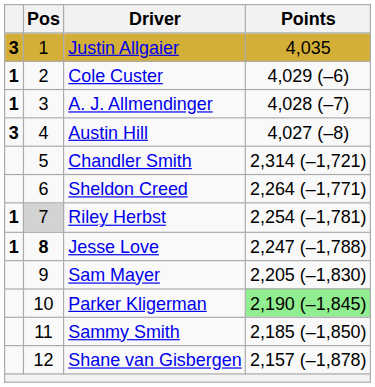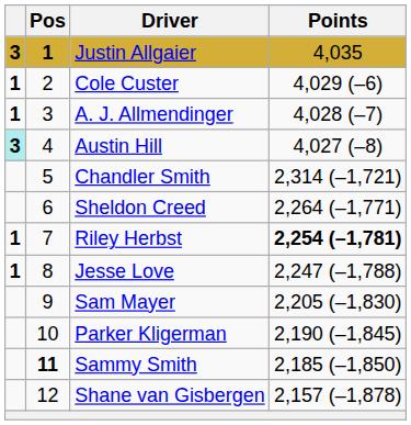Justin Allgaier | Pos: normal -> bold
Austin Hill | column 1: no background -> paleturquoise background
Riley Herbst | Pos: lightgrey background -> no background
Riley Herbst | Points: normal -> bold
Jesse Love | Pos: bold -> normal
Parker Kligerman | Points: lightgreen background -> no background
Sammy Smith | Pos: normal -> bold
